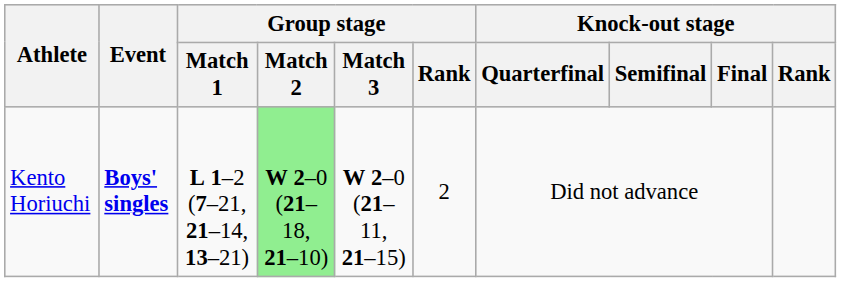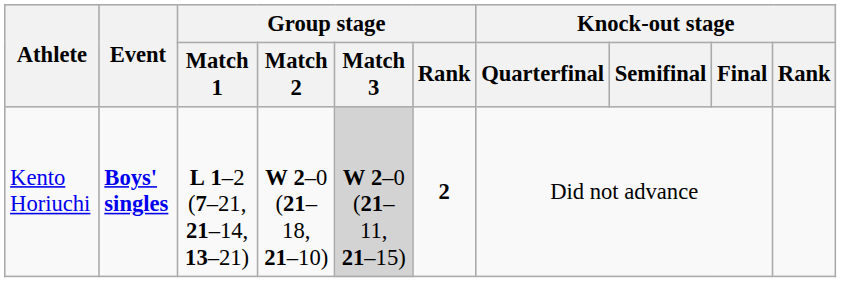Kento Horiuchi | Group stage / Match 2: lightgreen background -> no background
Kento Horiuchi | Group stage / Match 3: no background -> lightgrey background
Kento Horiuchi | Group stage / Rank: normal -> bold
